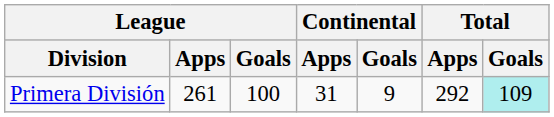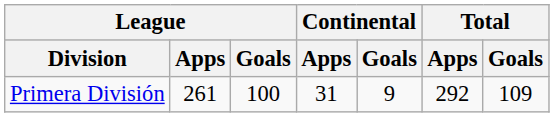Primera División | Total / Goals: paleturquoise background -> no background
